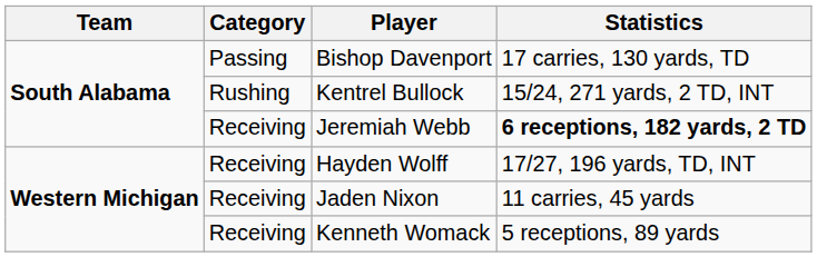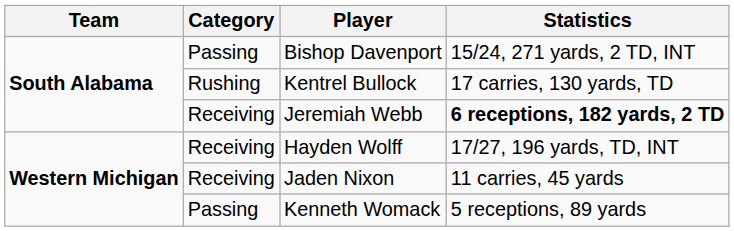Bishop Davenport | Statistics: 17 carries, 130 yards, TD -> 15/24, 271 yards, 2 TD, INT
Kentrel Bullock | Statistics: 15/24, 271 yards, 2 TD, INT -> 17 carries, 130 yards, TD
Kenneth Womack | Category: Receiving -> Passing
